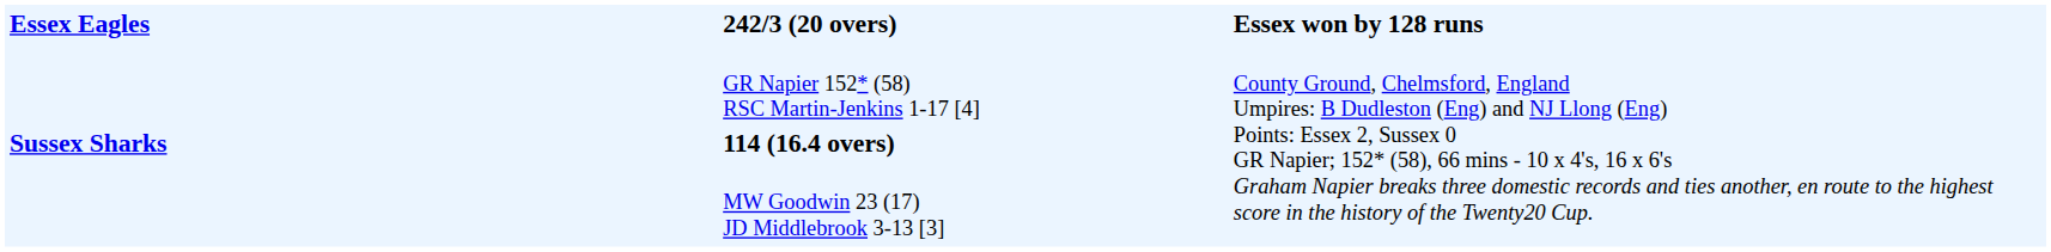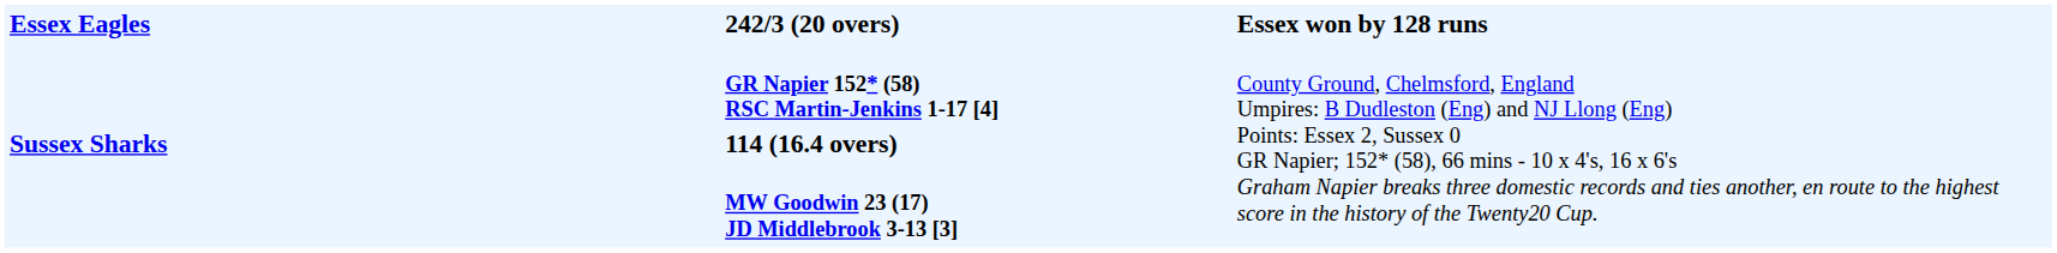GR Napier 152* (58) RSC Martin-Jenkins 1-17 [4] | 242/3 (20 overs): normal -> bold
MW Goodwin 23 (17) JD Middlebrook 3-13 [3] | 242/3 (20 overs): normal -> bold
